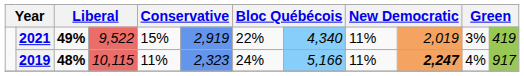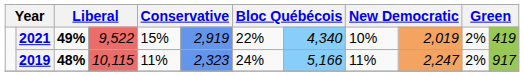2021 | column 9: 11% -> 10%
2021 | column 11: 3% -> 2%
2019 | column 10: bold -> normal
2019 | column 11: 4% -> 2%
